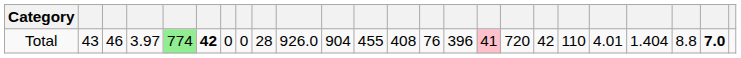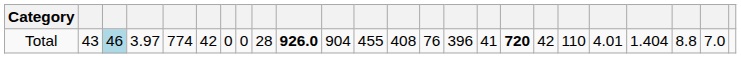row 2 | column 3: no background -> lightblue background
row 2 | column 5: lightgreen background -> no background
row 2 | column 6: bold -> normal
row 2 | column 10: normal -> bold
row 2 | column 16: pink background -> no background
row 2 | column 17: normal -> bold
row 2 | column 23: bold -> normal
